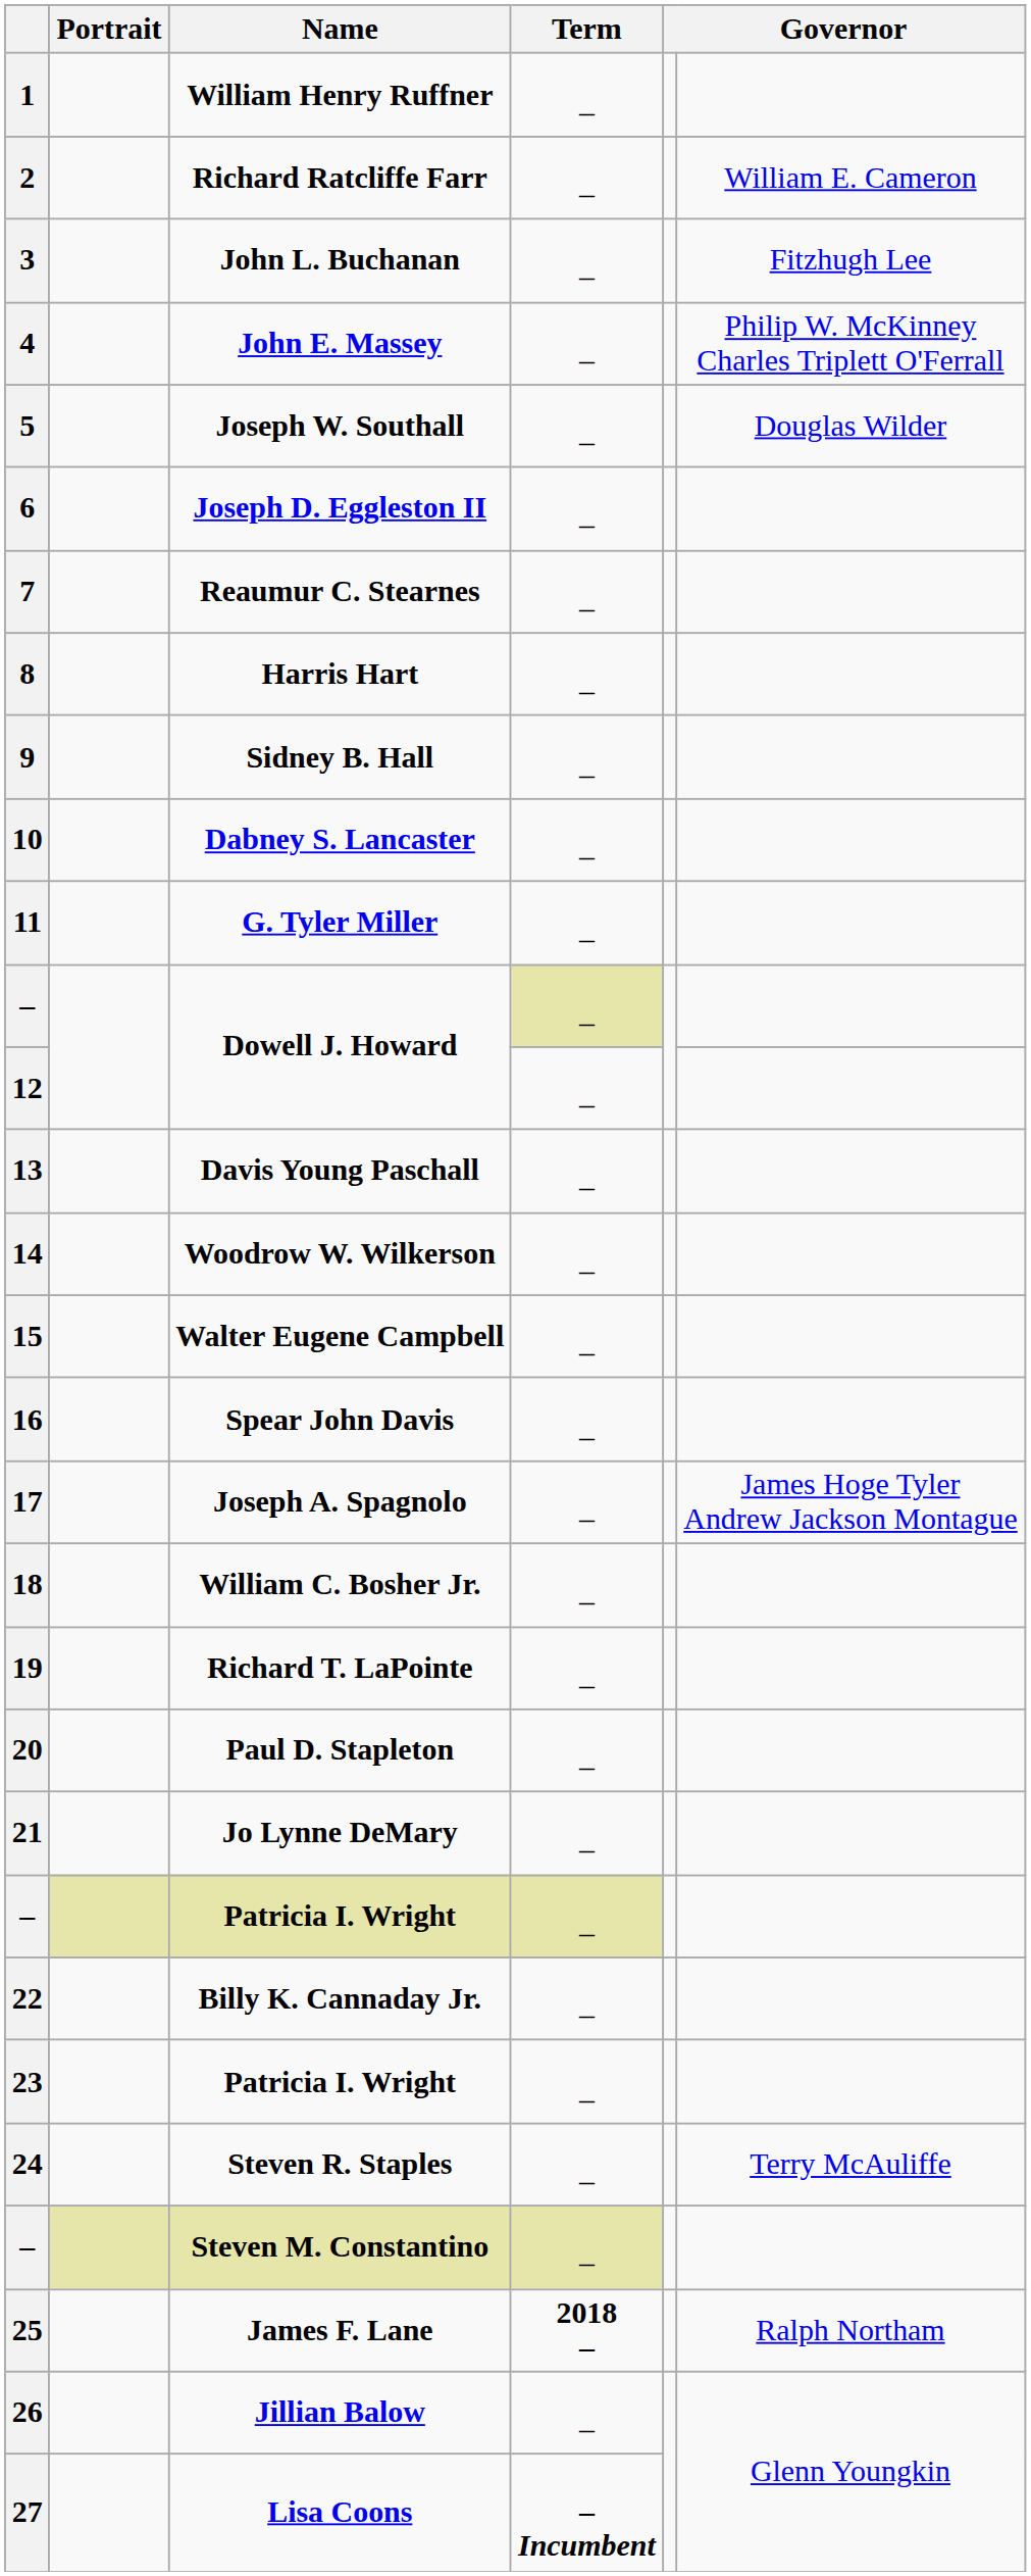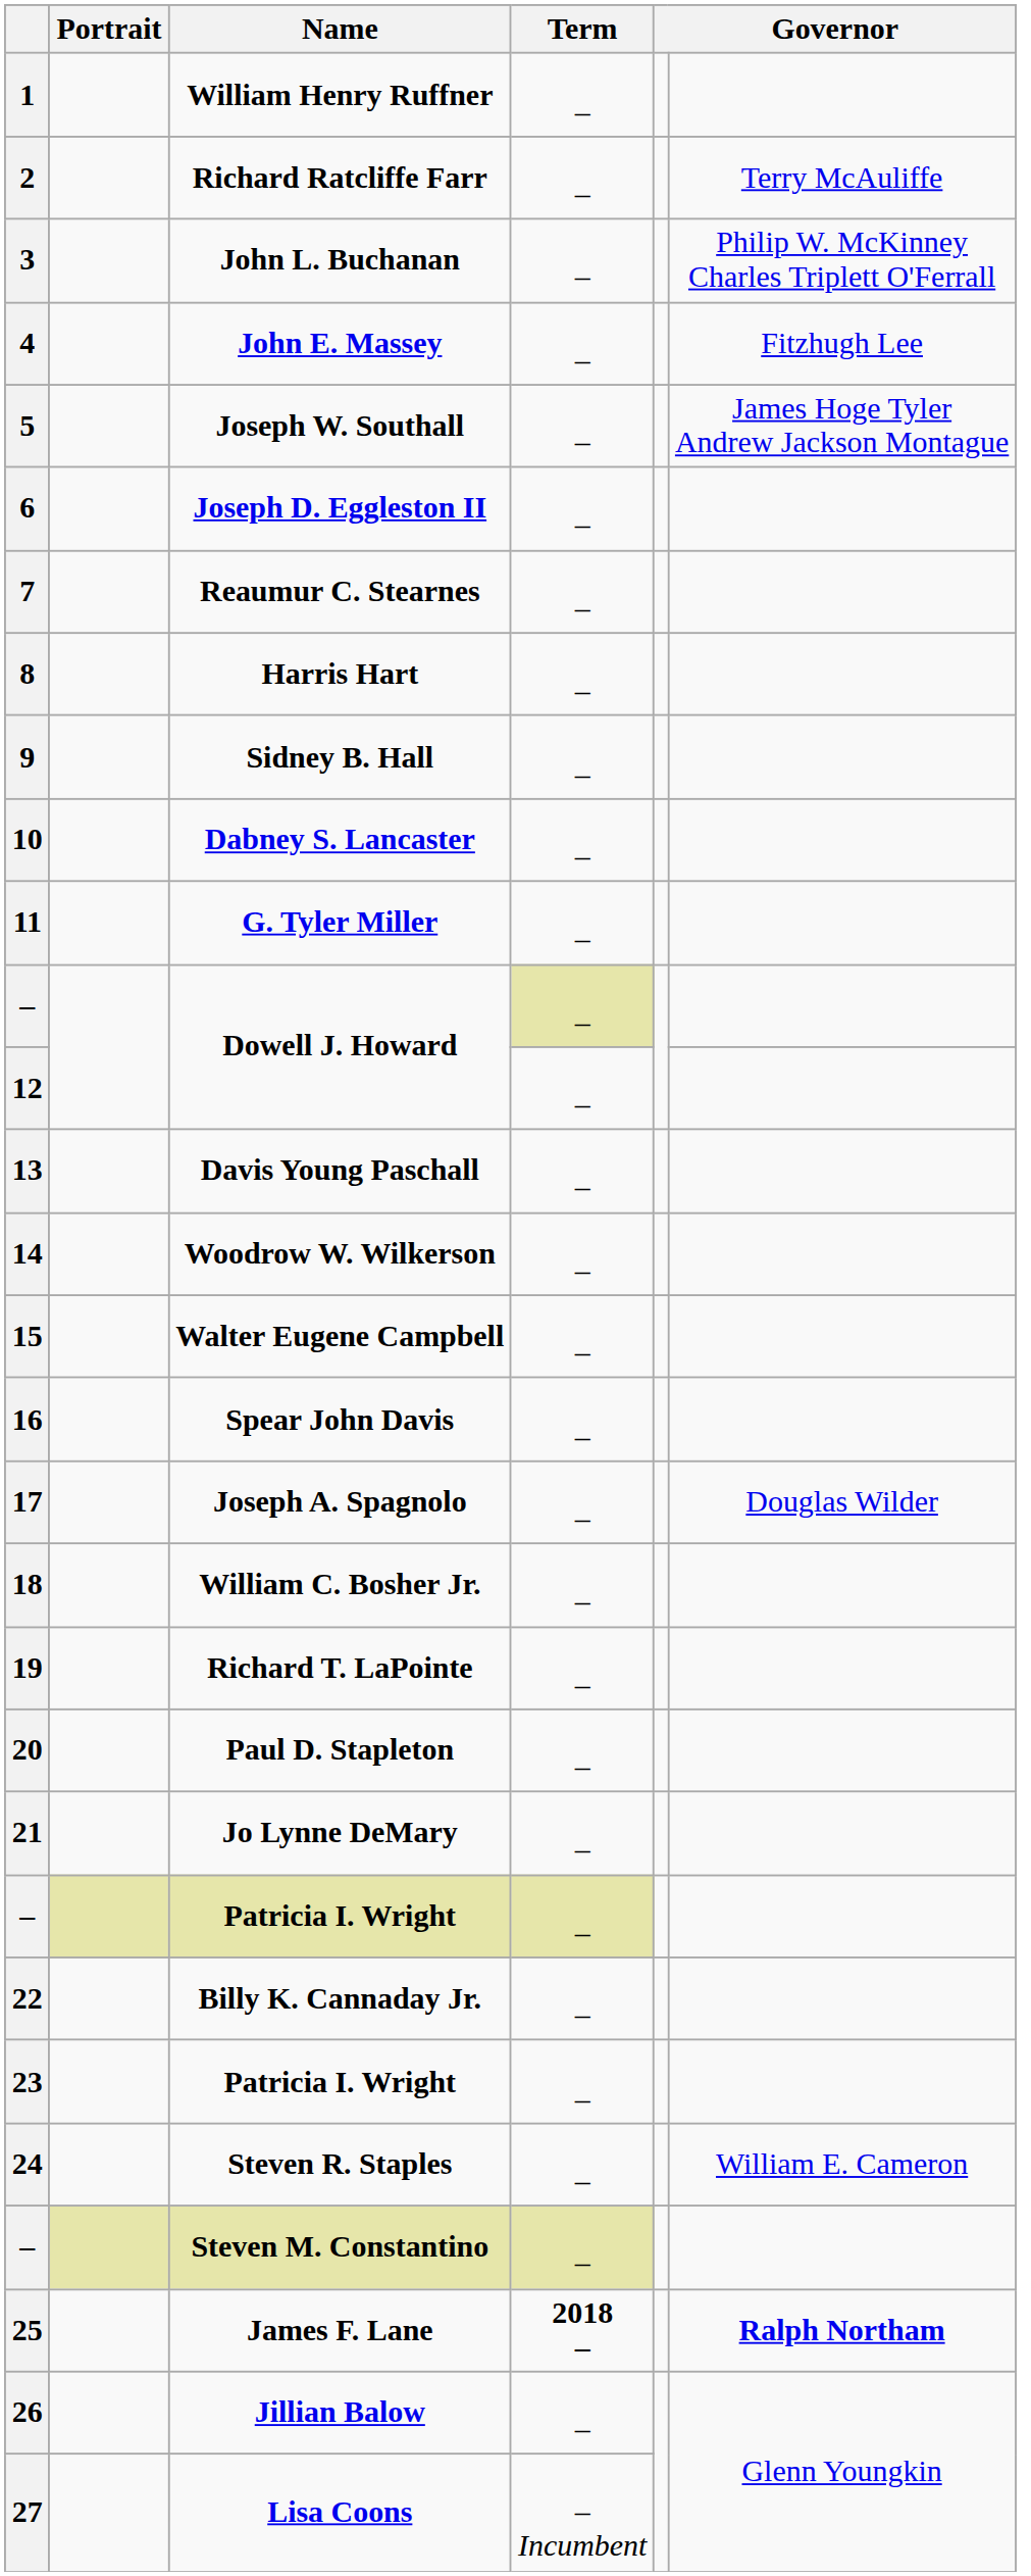2 | column 6: William E. Cameron -> Terry McAuliffe
3 | column 6: Fitzhugh Lee -> Philip W. McKinney Charles Triplett O'Ferrall
4 | column 6: Philip W. McKinney Charles Triplett O'Ferrall -> Fitzhugh Lee
5 | column 6: Douglas Wilder -> James Hoge Tyler Andrew Jackson Montague
17 | column 6: James Hoge Tyler Andrew Jackson Montague -> Douglas Wilder
24 | column 6: Terry McAuliffe -> William E. Cameron
25 | column 6: normal -> bold
27 | Term: bold -> normal
